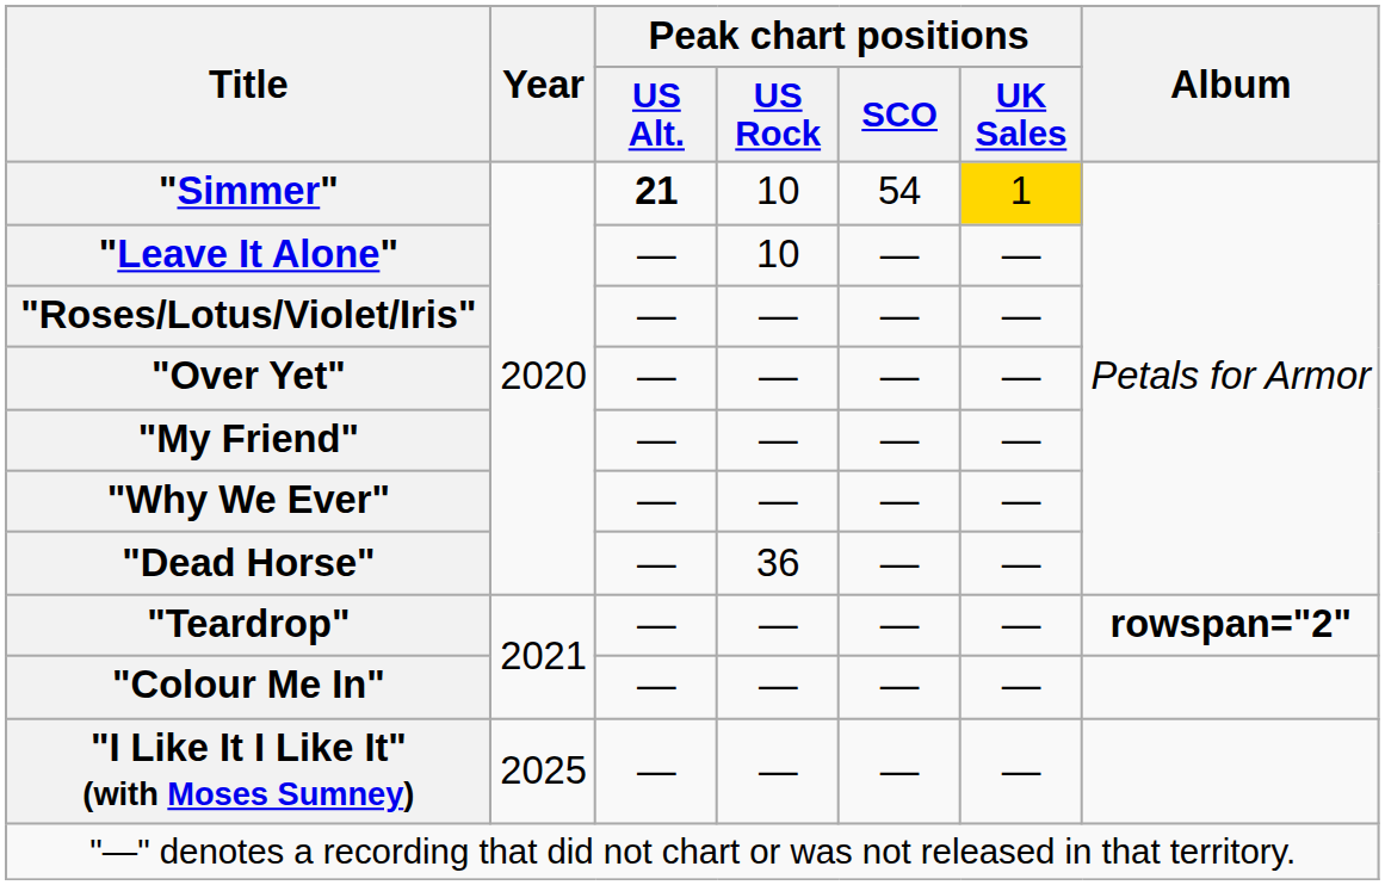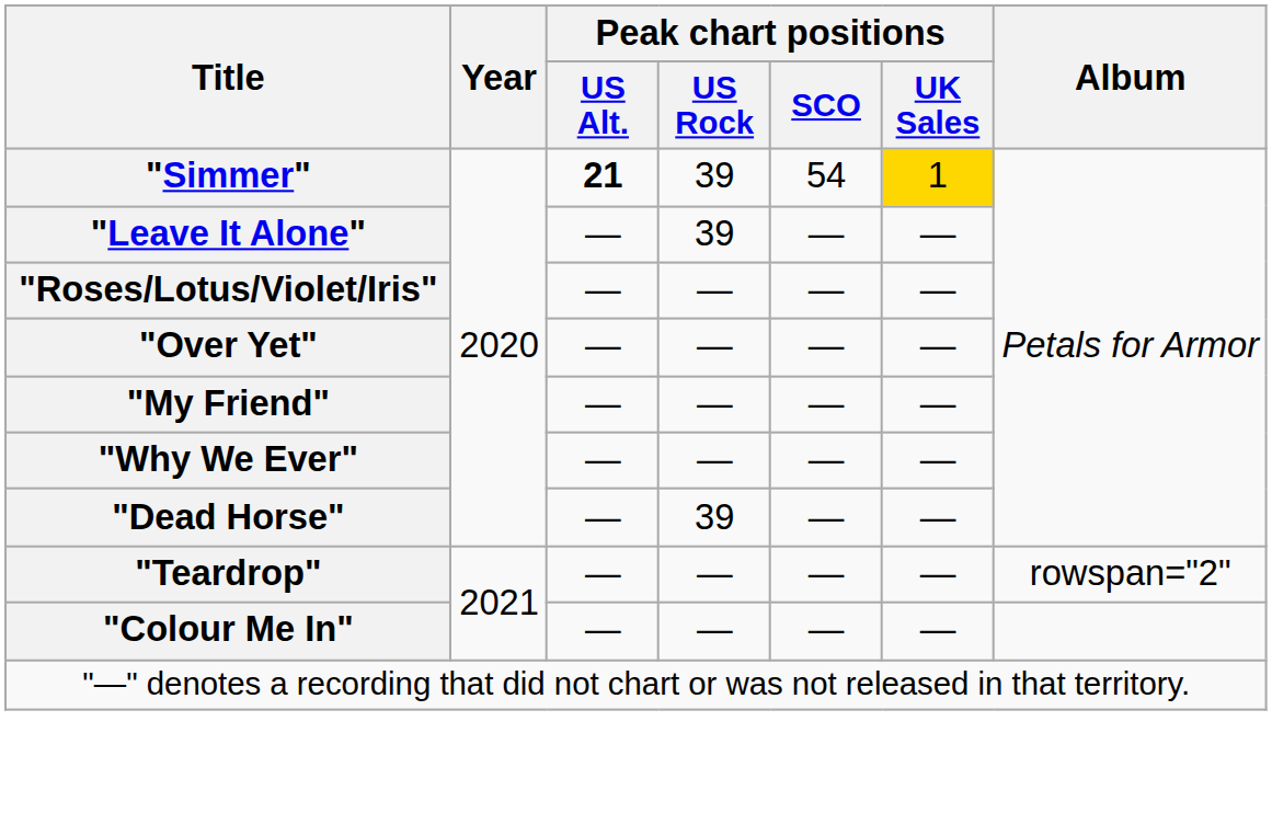"Simmer" | Peak chart positions / US Rock: 10 -> 39
"Leave It Alone" | Peak chart positions / US Rock: 10 -> 39
"Dead Horse" | Peak chart positions / US Rock: 36 -> 39
"Teardrop" | Album: bold -> normal
- row: "I Like It I Like It" (with Moses Sumney) | 2025 | — | — | — | —
